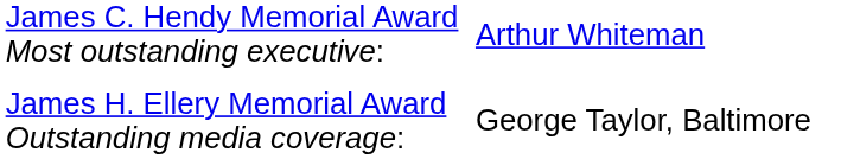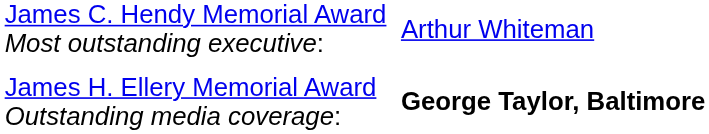James H. Ellery Memorial Award Outstanding media coverage: | column 2: normal -> bold
